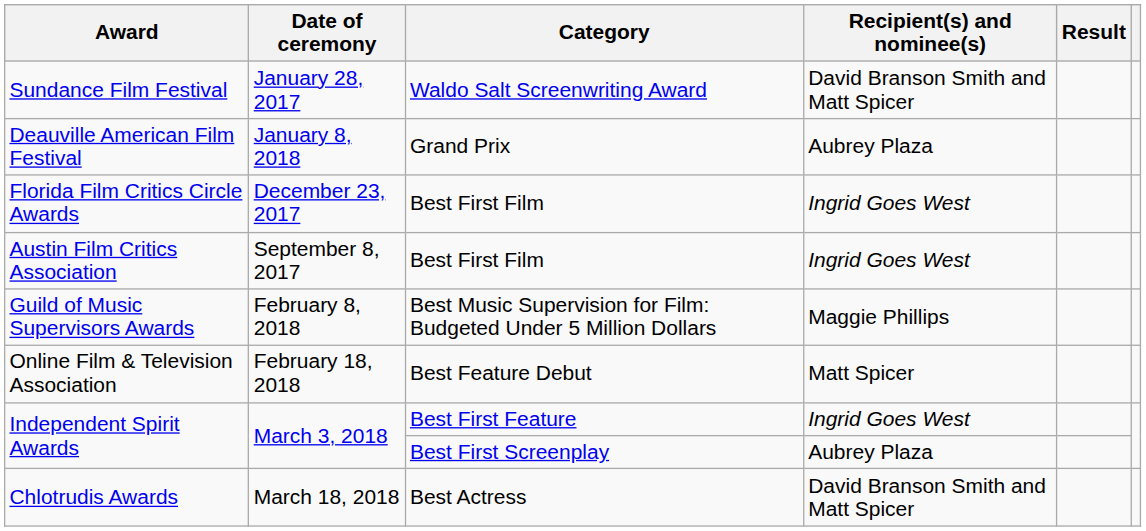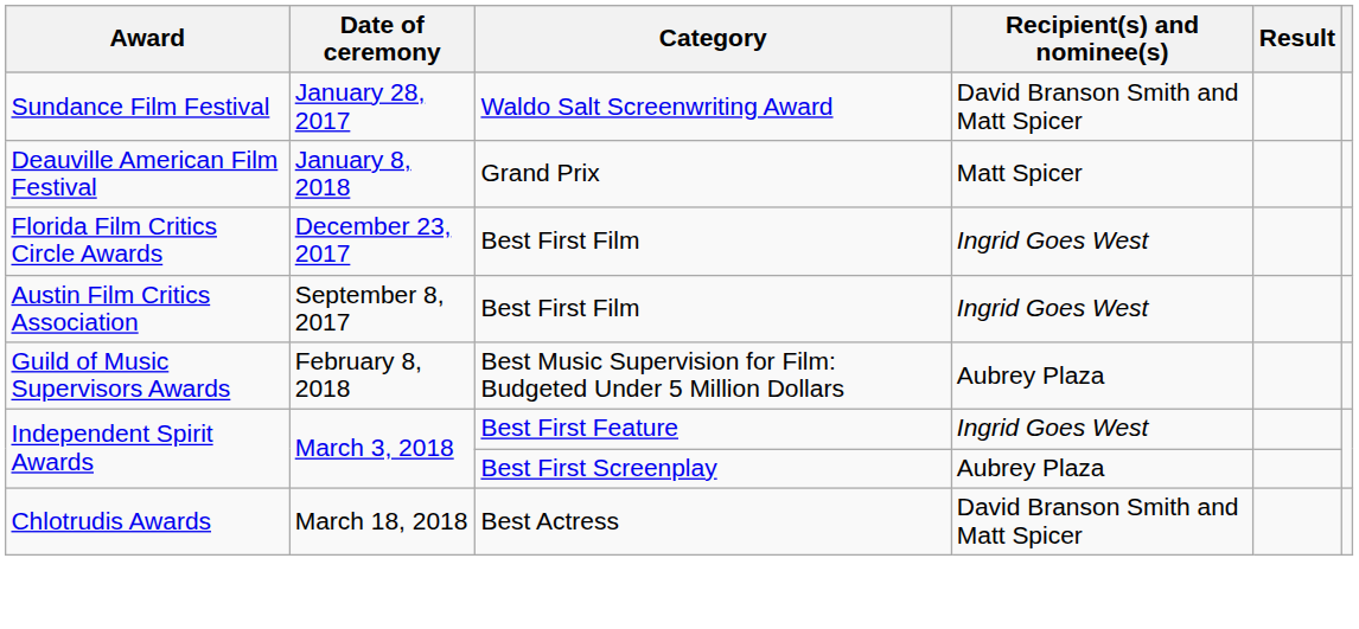Deauville American Film Festival | Recipient(s) and nominee(s): Aubrey Plaza -> Matt Spicer
Guild of Music Supervisors Awards | Recipient(s) and nominee(s): Maggie Phillips -> Aubrey Plaza
- row: Online Film & Television Association | February 18, 2018 | Best Feature Debut | Matt Spicer
